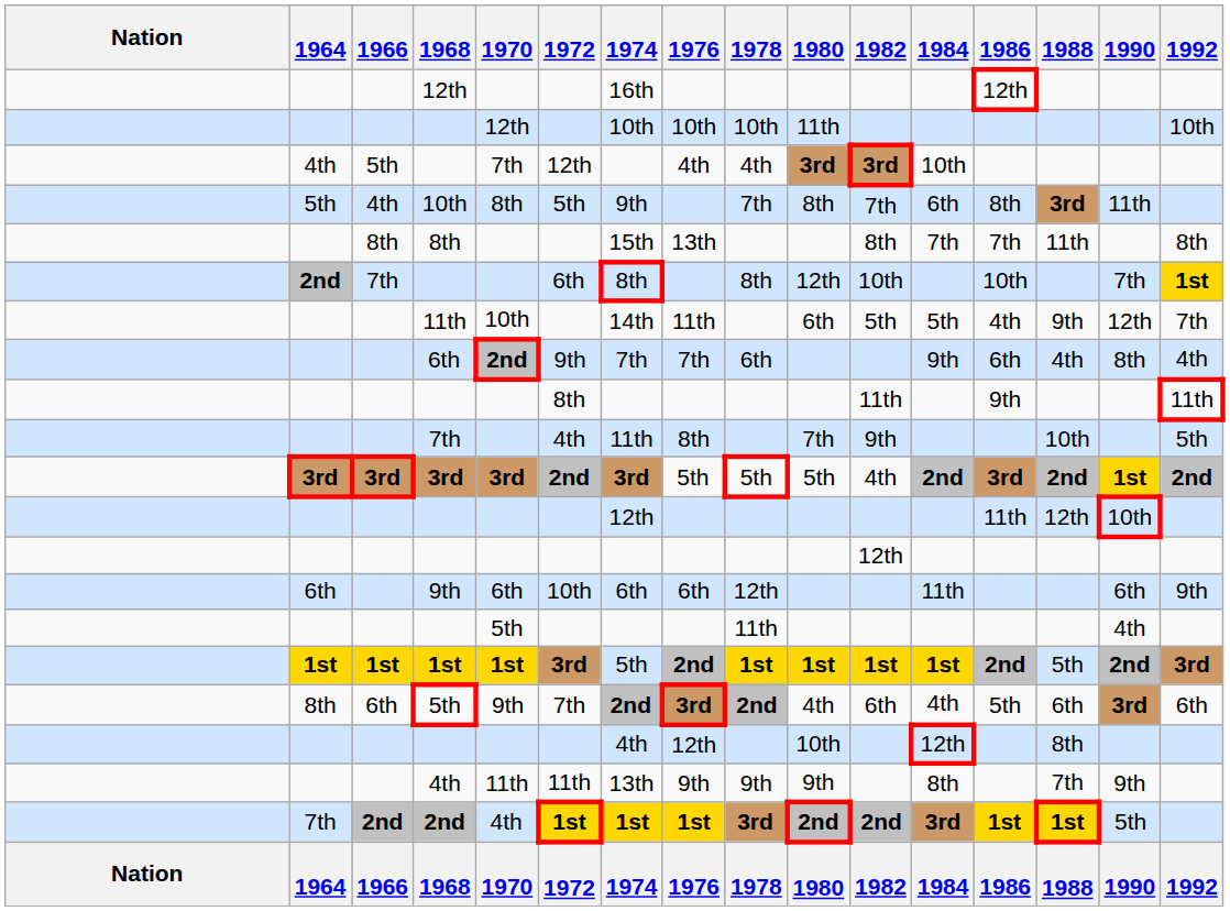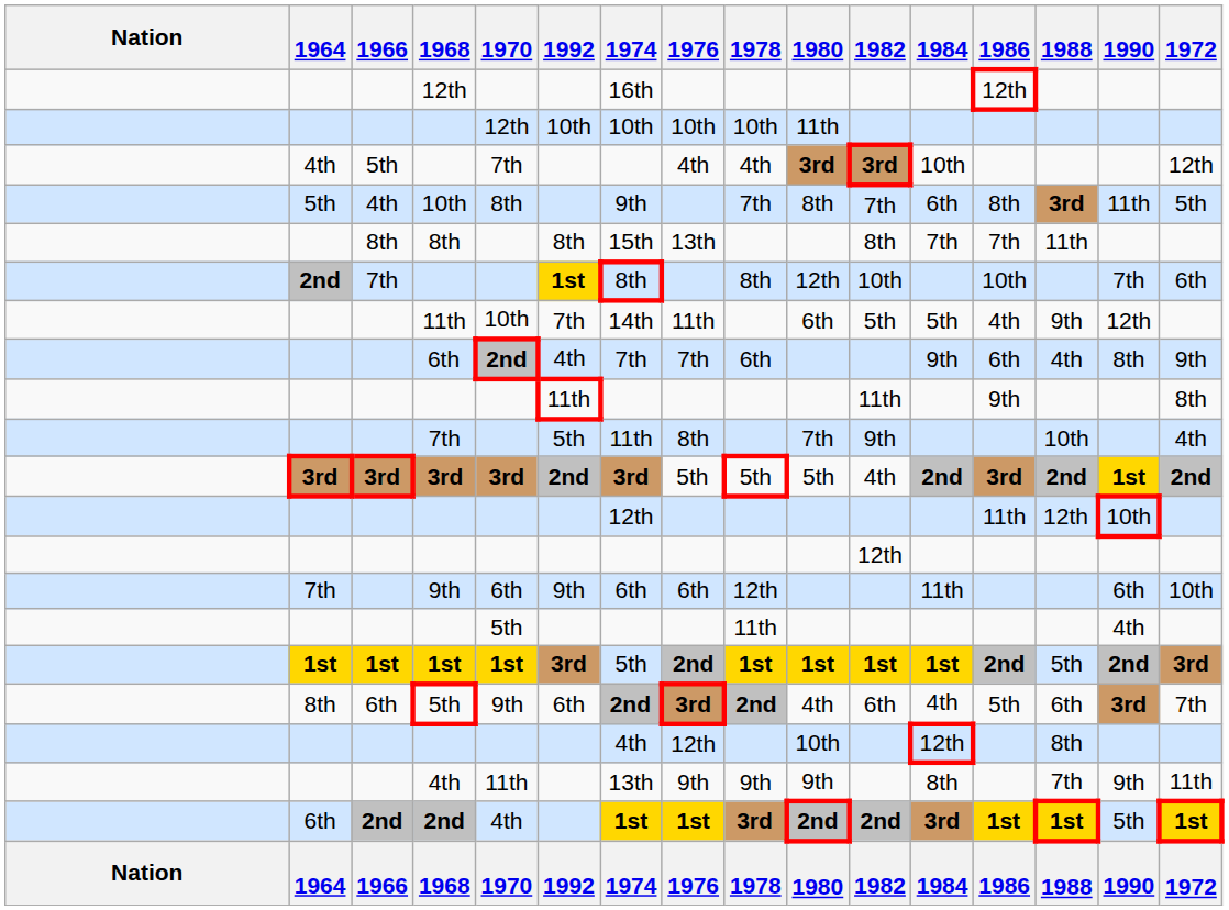columns swapped: 1972 <-> 1992
row 15 | 1964: 6th -> 7th
row 21 | 1964: 7th -> 6th
